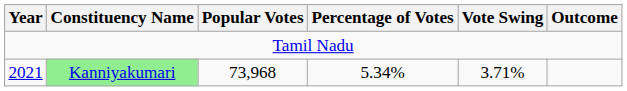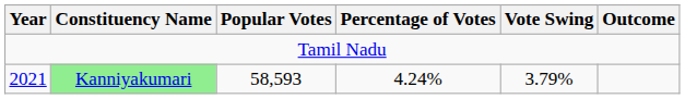2021 | Popular Votes: 73,968 -> 58,593
2021 | Percentage of Votes: 5.34% -> 4.24%
2021 | Vote Swing: 3.71% -> 3.79%
